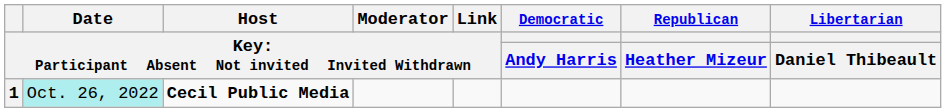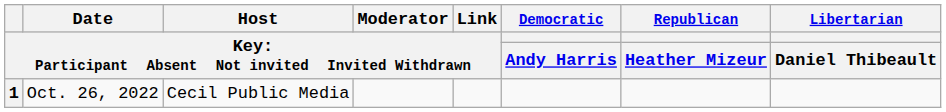1 | column 2: paleturquoise background -> no background
1 | column 3: bold -> normal
